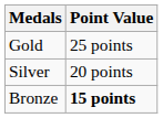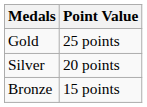Bronze | Point Value: bold -> normal
